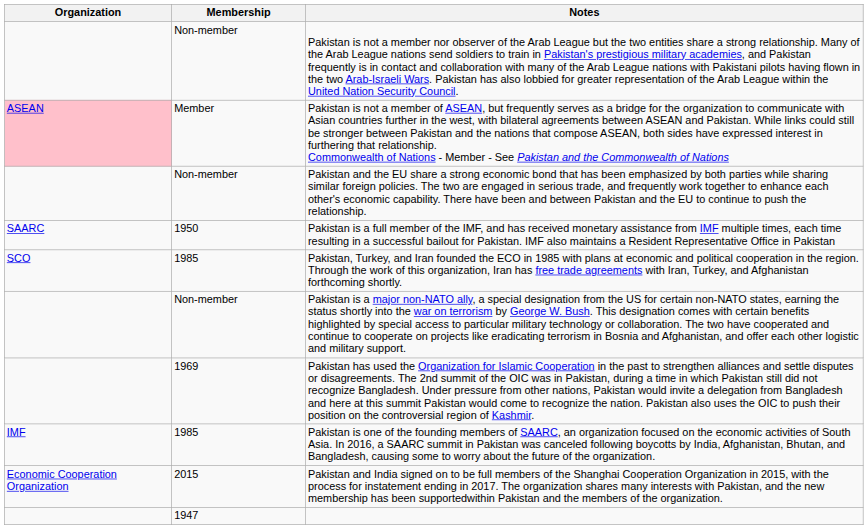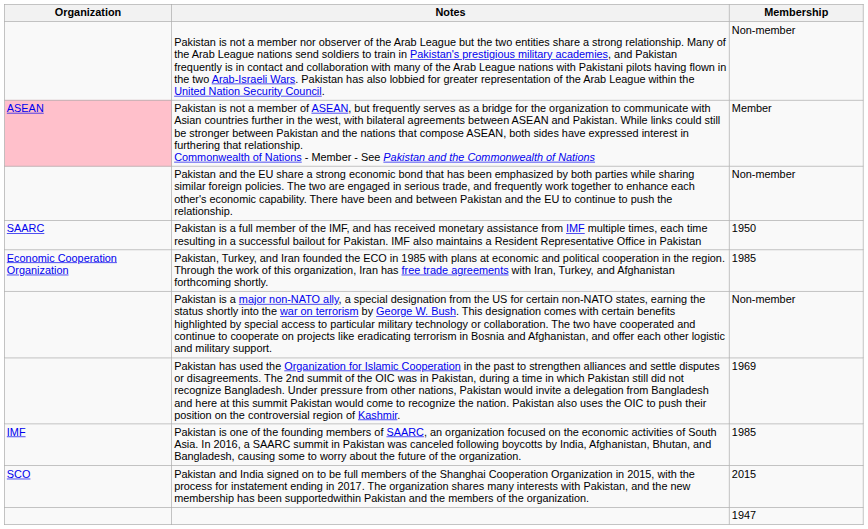columns swapped: Membership <-> Notes
row 6 | Organization: SCO -> Economic Cooperation Organization
row 10 | Organization: Economic Cooperation Organization -> SCO
